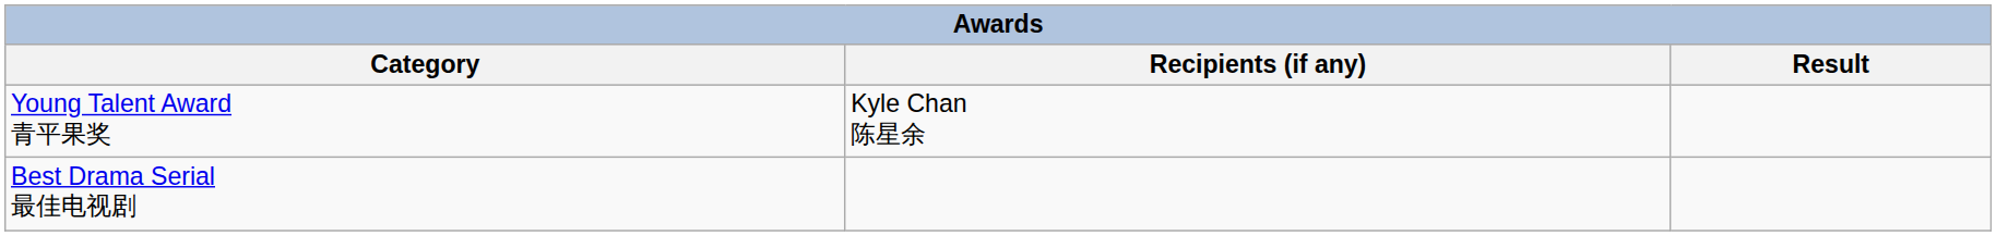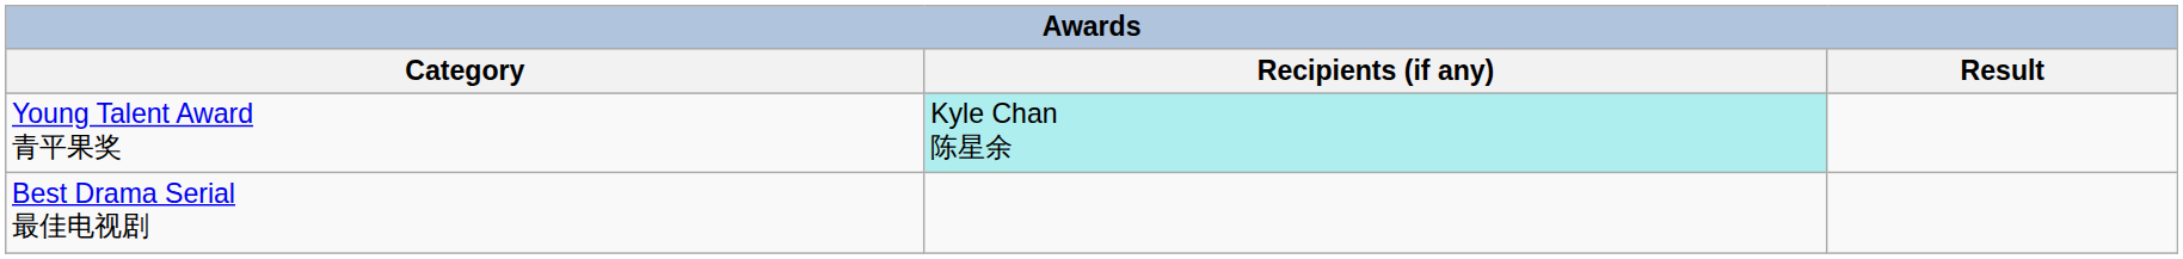Young Talent Award 青平果奖 | Recipients (if any): no background -> paleturquoise background
